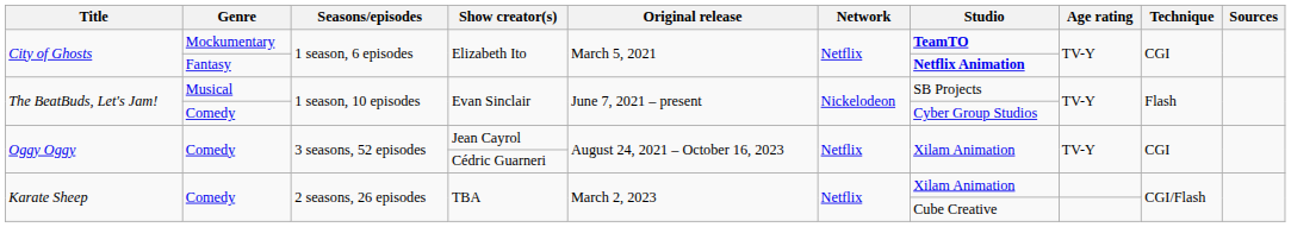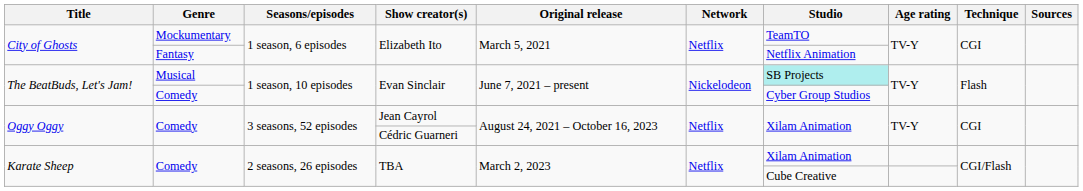Mockumentary / Elizabeth Ito | Studio: bold -> normal
Fantasy / Elizabeth Ito | Studio: bold -> normal
Musical / Evan Sinclair | Studio: no background -> paleturquoise background
